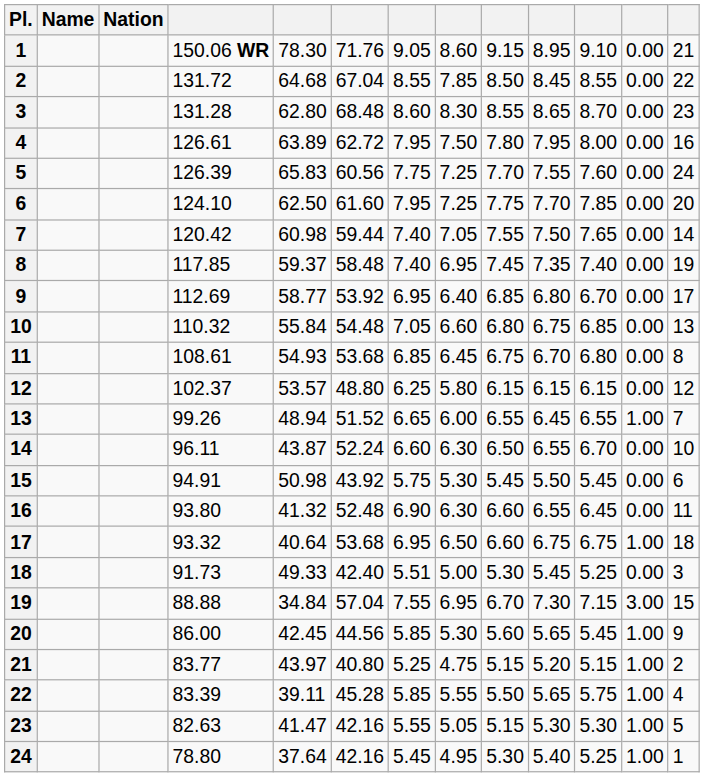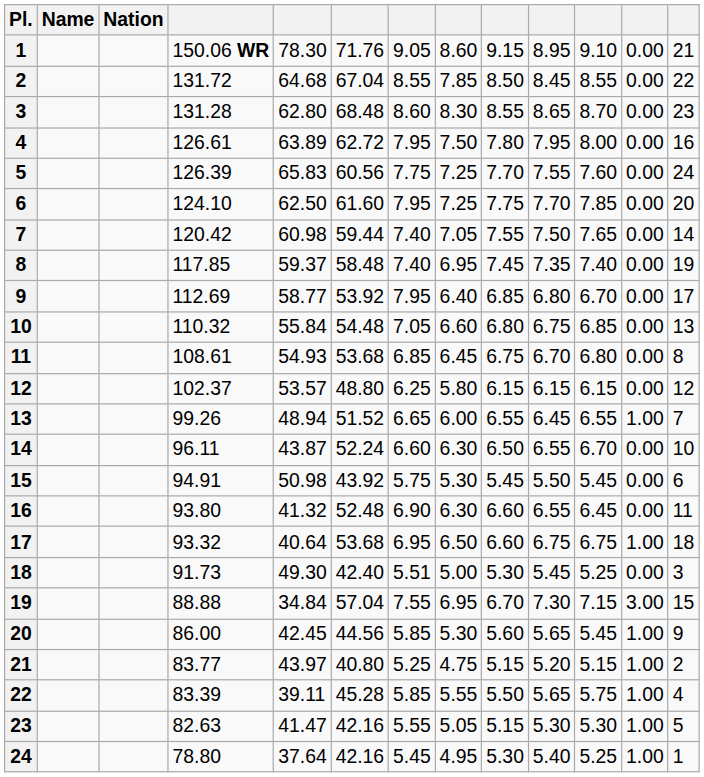row 10 | column 7: 6.95 -> 7.95
row 19 | column 5: 49.33 -> 49.30
